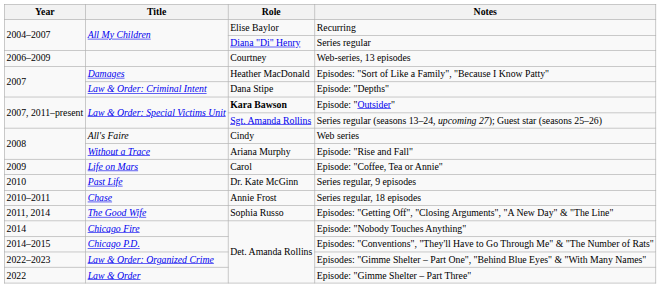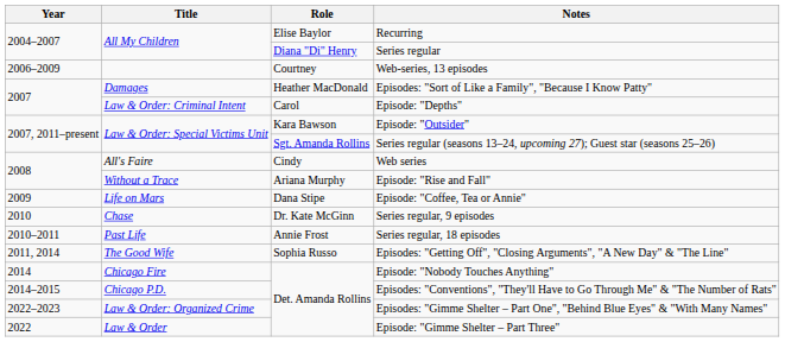Episode: "Depths" | Role: Dana Stipe -> Carol
Episode: "Outsider" | Role: bold -> normal
Episode: "Coffee, Tea or Annie" | Role: Carol -> Dana Stipe
Series regular, 9 episodes | Title: Past Life -> Chase
Series regular, 18 episodes | Title: Chase -> Past Life
